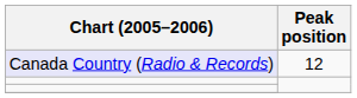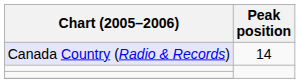row 2 | Peak position: 12 -> 14
